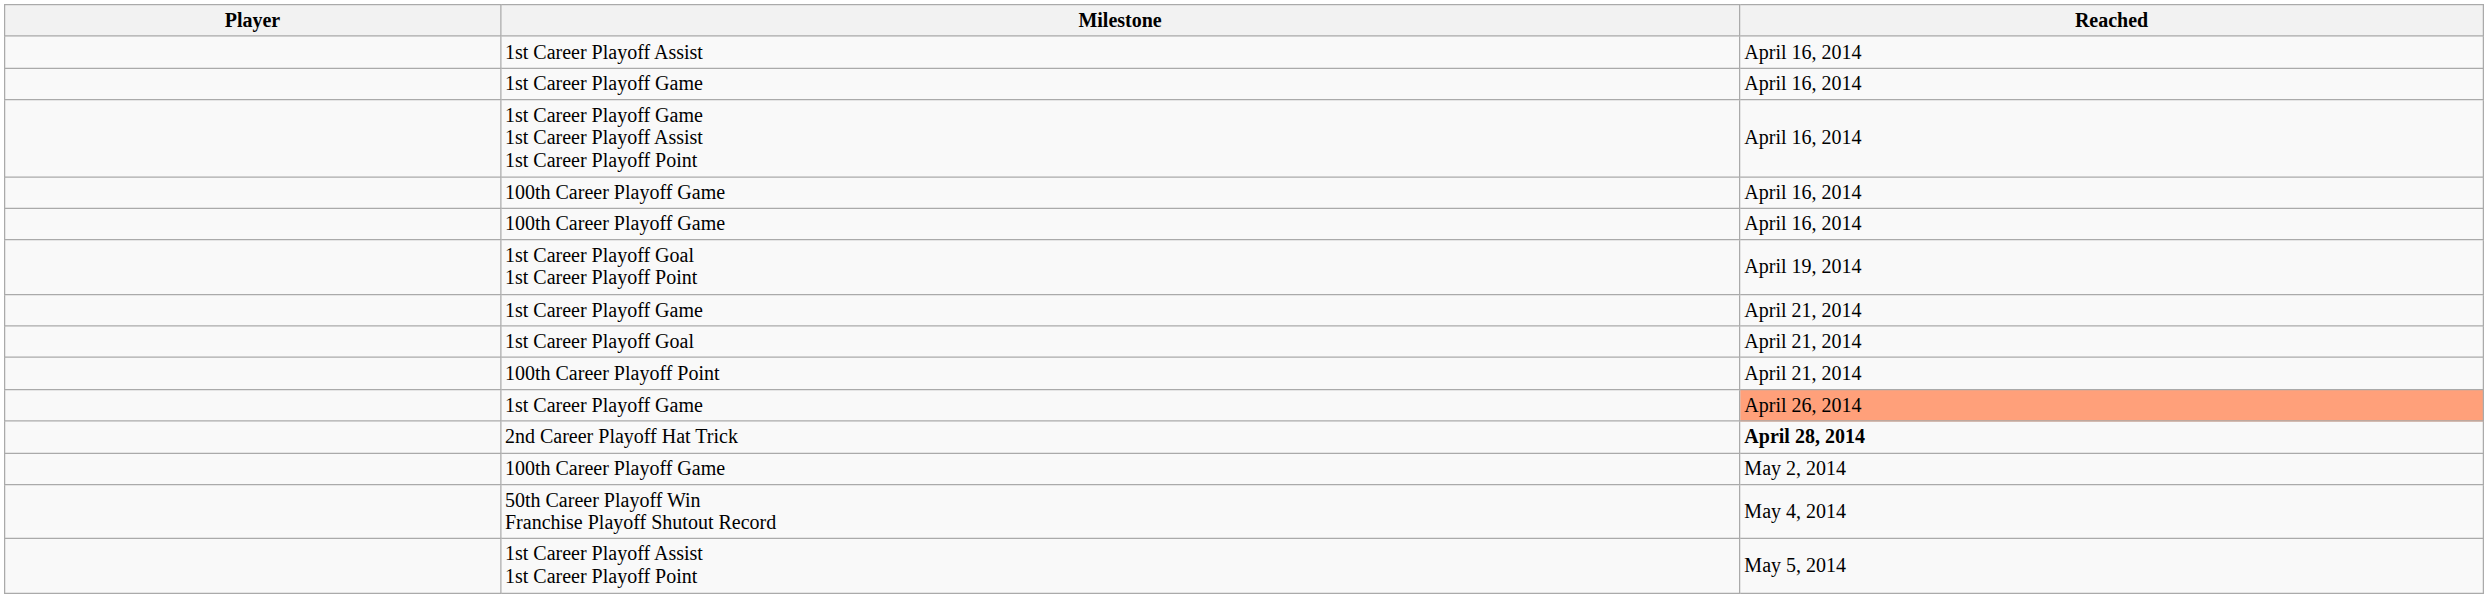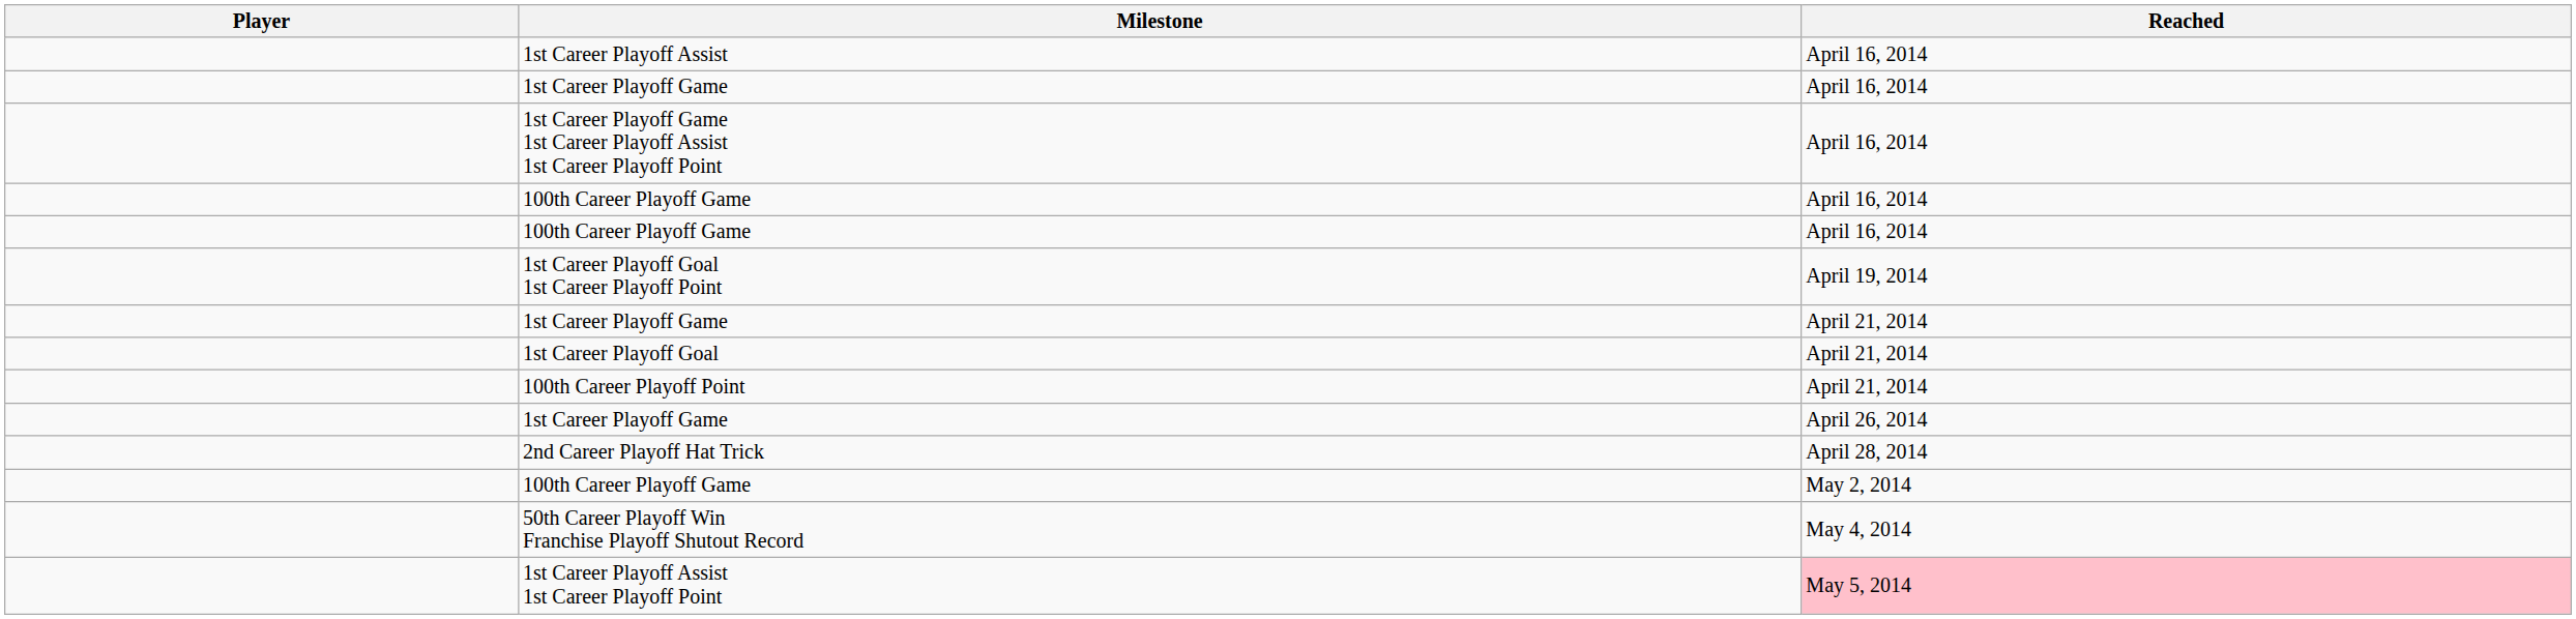row 11 | Reached: lightsalmon background -> no background
row 12 | Reached: bold -> normal
row 15 | Reached: no background -> pink background
